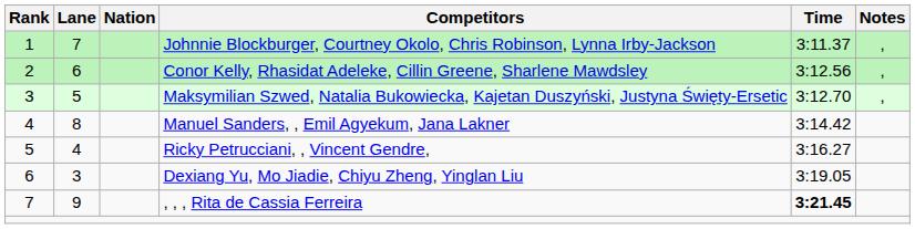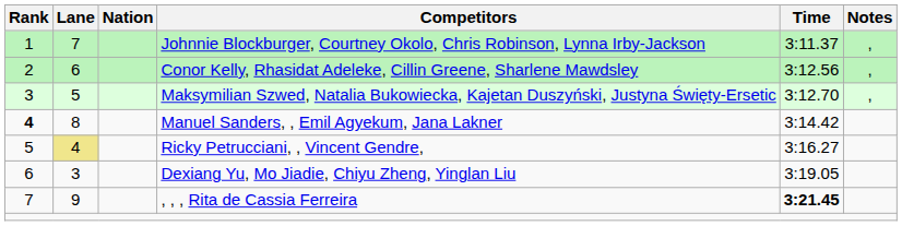Manuel Sanders, , Emil Agyekum, Jana Lakner | Rank: normal -> bold
Ricky Petrucciani, , Vincent Gendre, | Lane: no background -> khaki background
